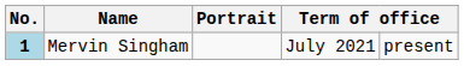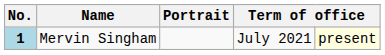Mervin Singham | column 5: no background -> lightyellow background
